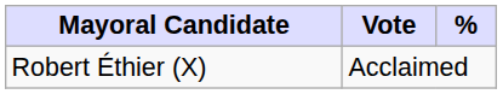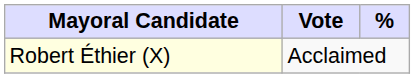Robert Éthier (X) | Mayoral Candidate: no background -> lightyellow background
